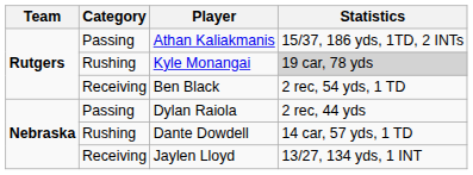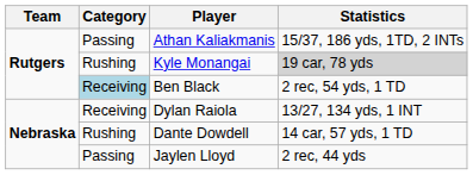Ben Black | Category: no background -> lightblue background
Dylan Raiola | Category: Passing -> Receiving
Dylan Raiola | Statistics: 2 rec, 44 yds -> 13/27, 134 yds, 1 INT
Jaylen Lloyd | Category: Receiving -> Passing
Jaylen Lloyd | Statistics: 13/27, 134 yds, 1 INT -> 2 rec, 44 yds
